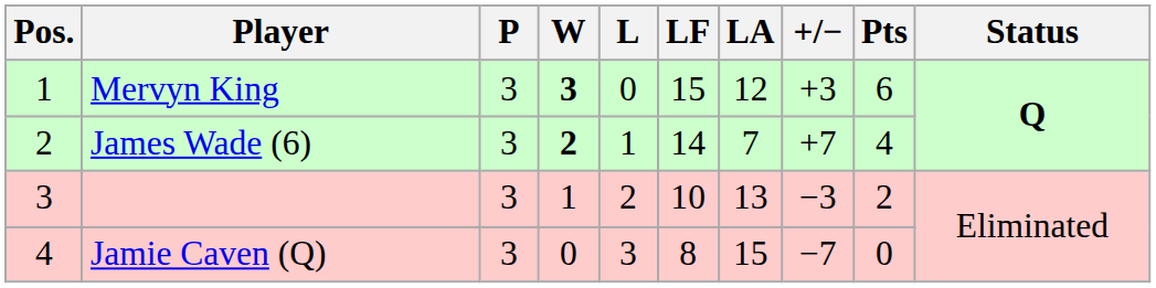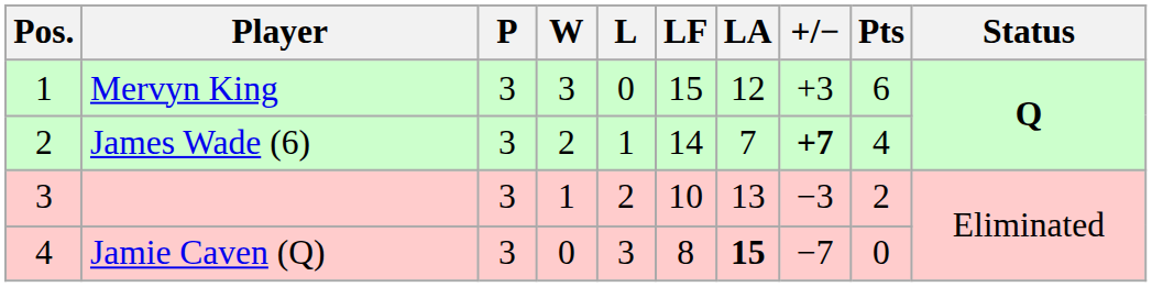Mervyn King | W: bold -> normal
James Wade (6) | W: bold -> normal
James Wade (6) | +/−: normal -> bold
Jamie Caven (Q) | LA: normal -> bold
